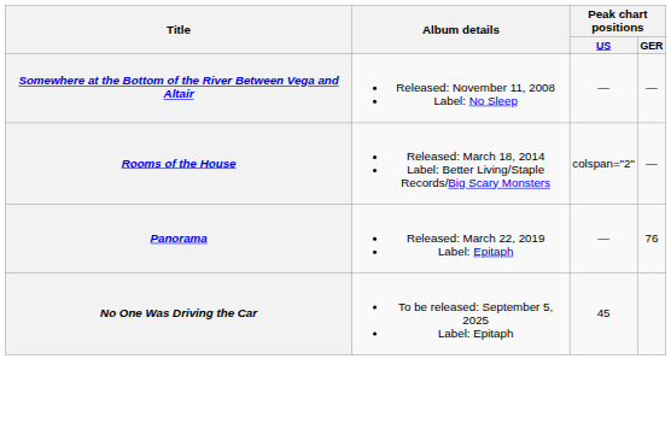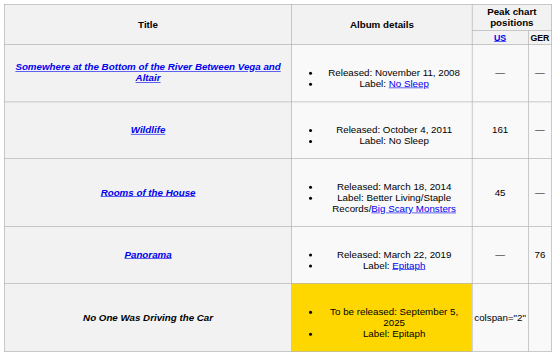+ row: Wildlife | Released: October 4, 2011 Label: No Sleep | 161 | —
Rooms of the House | Peak chart positions / US: colspan="2" -> 45
No One Was Driving the Car | Album details: no background -> gold background
No One Was Driving the Car | Peak chart positions / US: 45 -> colspan="2"
